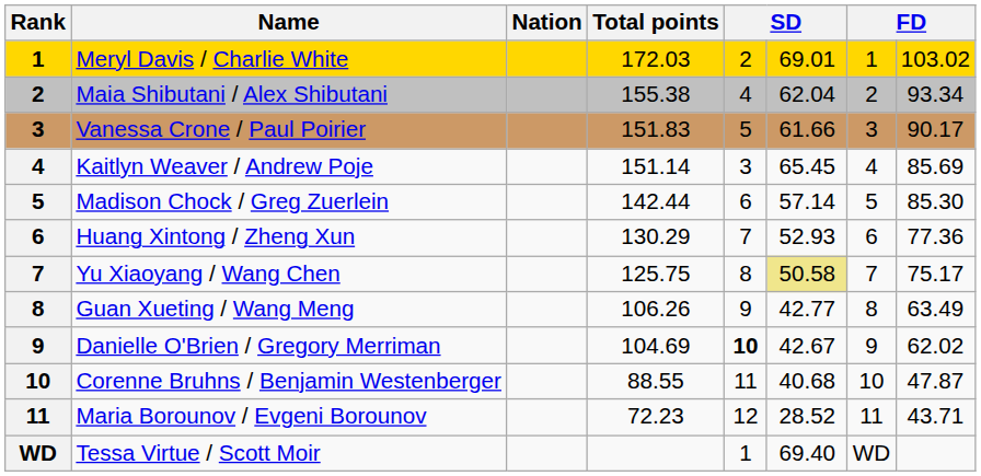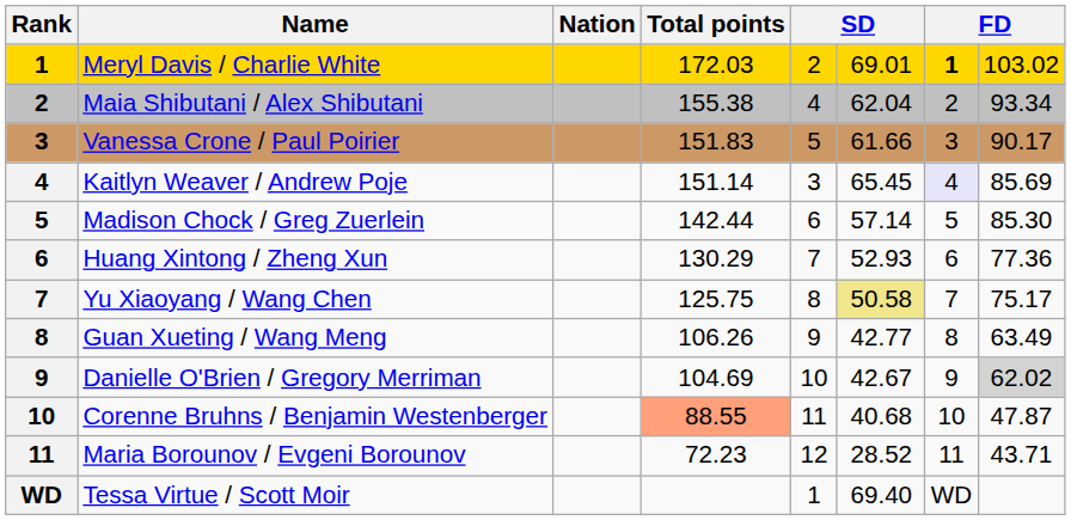Meryl Davis / Charlie White | column 7: normal -> bold
Kaitlyn Weaver / Andrew Poje | column 7: no background -> lavender background
Danielle O'Brien / Gregory Merriman | column 5: bold -> normal
Danielle O'Brien / Gregory Merriman | column 8: no background -> lightgrey background
Corenne Bruhns / Benjamin Westenberger | Total points: no background -> lightsalmon background
